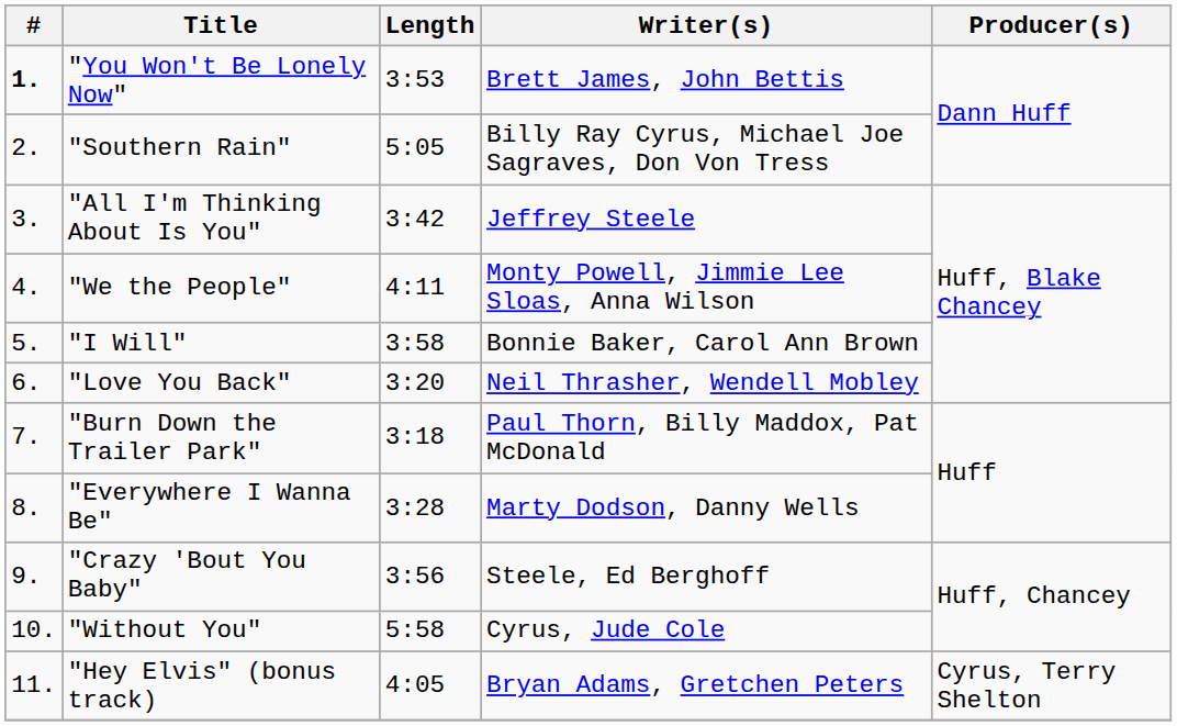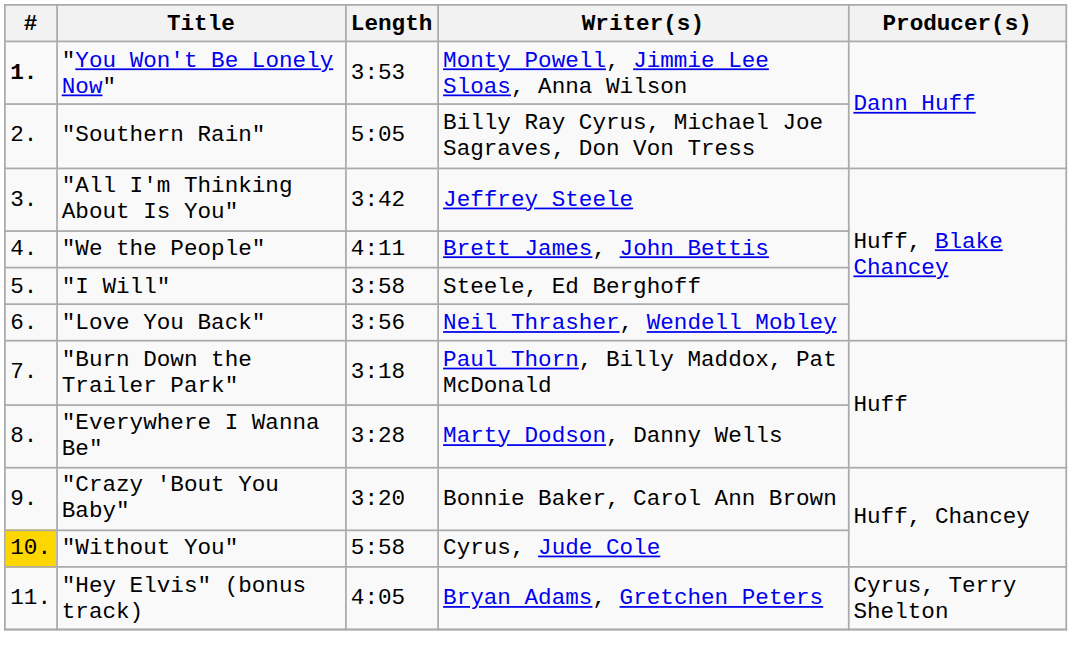"You Won't Be Lonely Now" | Writer(s): Brett James, John Bettis -> Monty Powell, Jimmie Lee Sloas, Anna Wilson
"We the People" | Writer(s): Monty Powell, Jimmie Lee Sloas, Anna Wilson -> Brett James, John Bettis
"I Will" | Writer(s): Bonnie Baker, Carol Ann Brown -> Steele, Ed Berghoff
"Love You Back" | Length: 3:20 -> 3:56
"Crazy 'Bout You Baby" | Length: 3:56 -> 3:20
"Crazy 'Bout You Baby" | Writer(s): Steele, Ed Berghoff -> Bonnie Baker, Carol Ann Brown
"Without You" | #: no background -> gold background
